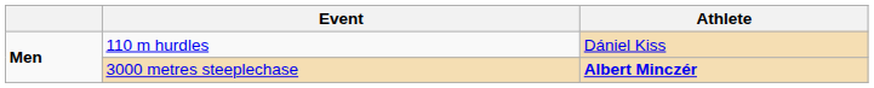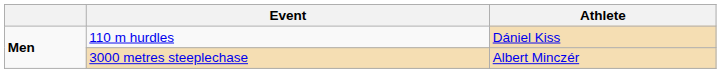3000 metres steeplechase | Athlete: bold -> normal
